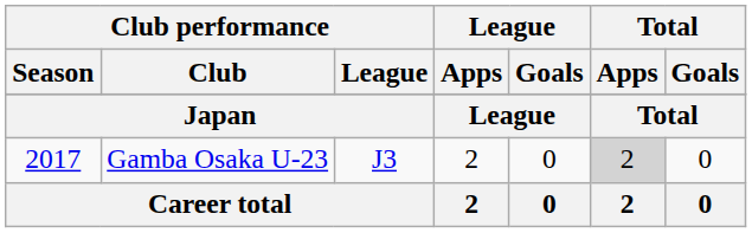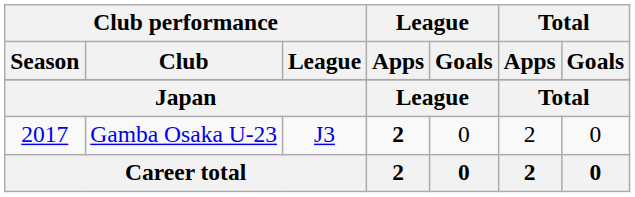Gamba Osaka U-23 | League / Apps: normal -> bold
Gamba Osaka U-23 | Total / Apps: lightgrey background -> no background
